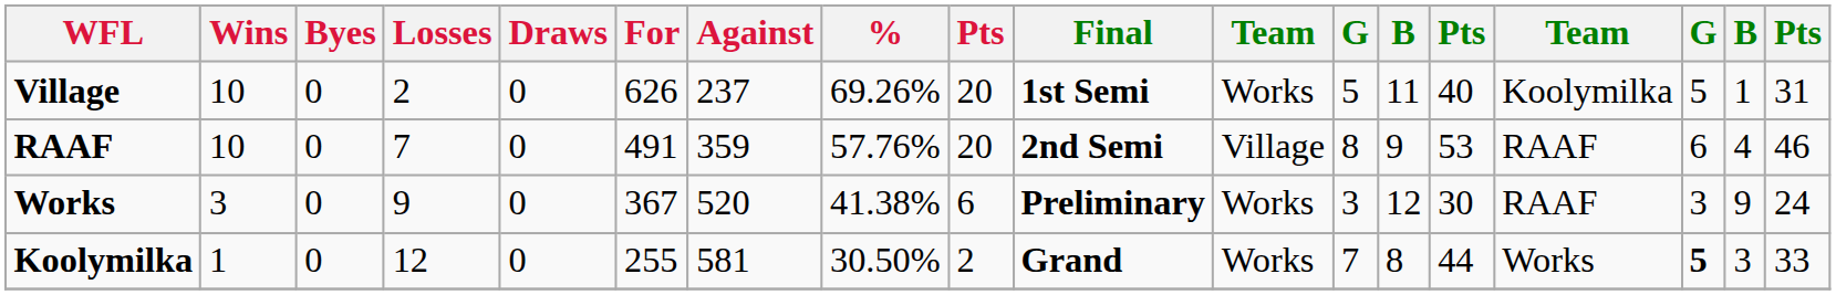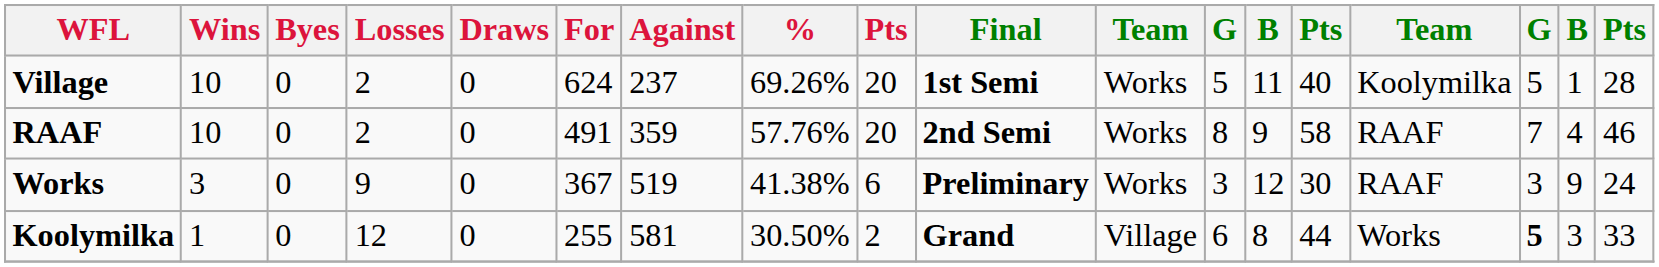row 2 | For: 626 -> 624
row 2 | column 18: 31 -> 28
row 3 | Losses: 7 -> 2
row 3 | column 11: Village -> Works
row 3 | column 14: 53 -> 58
row 3 | column 16: 6 -> 7
row 4 | Against: 520 -> 519
row 5 | column 11: Works -> Village
row 5 | column 12: 7 -> 6
